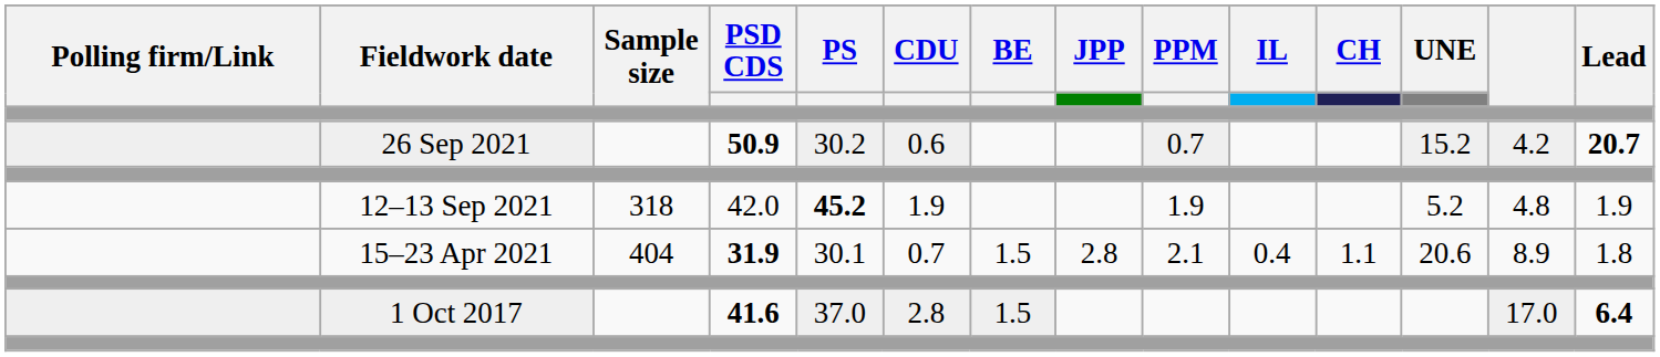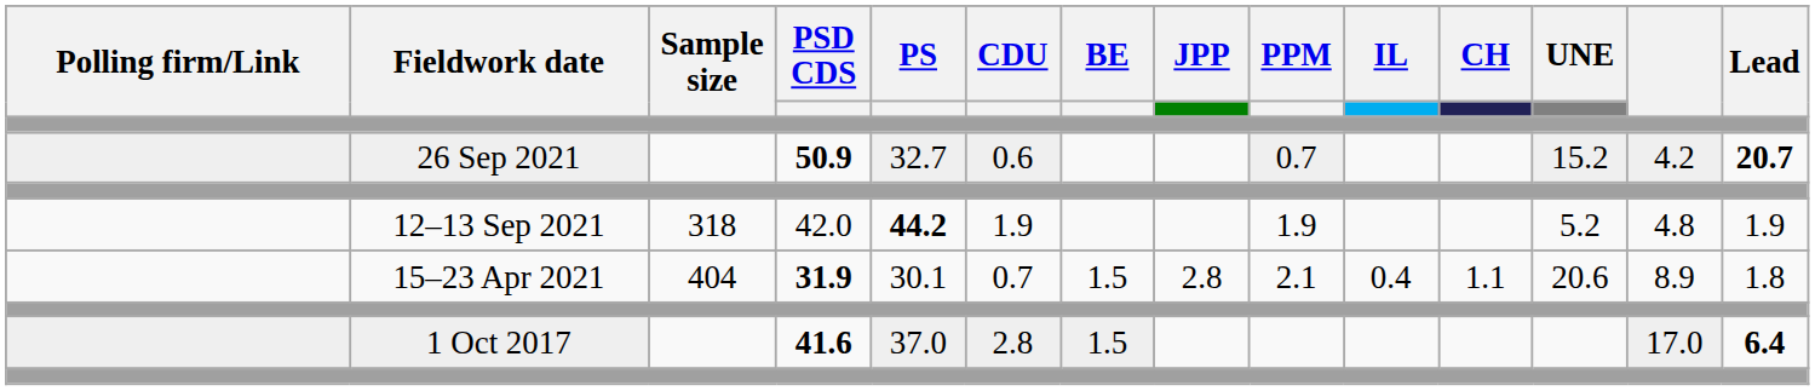26 Sep 2021 | PS: 30.2 -> 32.7
12–13 Sep 2021 | PS: 45.2 -> 44.2
